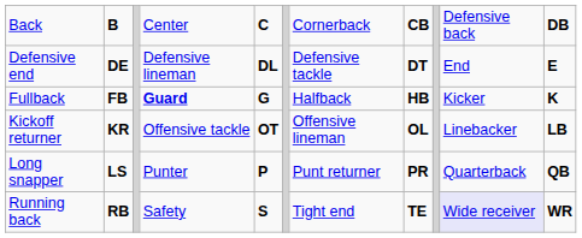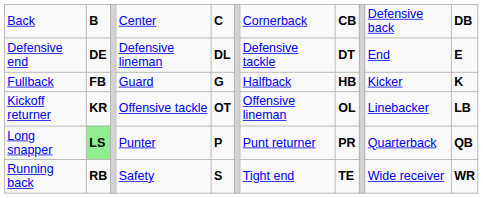Fullback | column 4: bold -> normal
Long snapper | column 2: no background -> lightgreen background
Running back | column 10: lavender background -> no background
